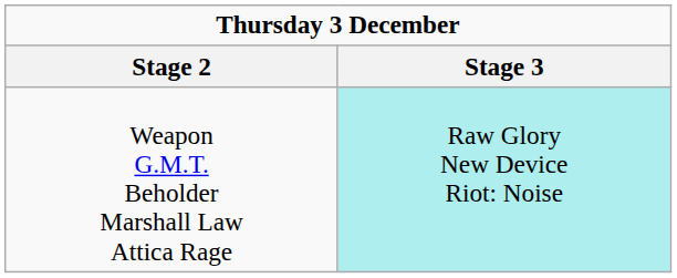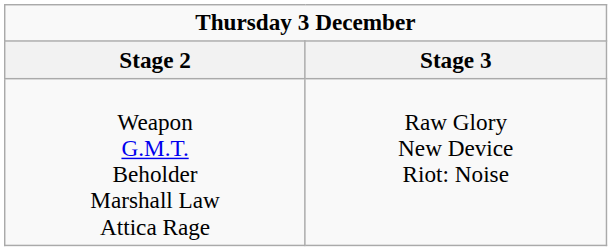Weapon G.M.T. Beholder Marshall Law Attica Rage | Stage 3: paleturquoise background -> no background
